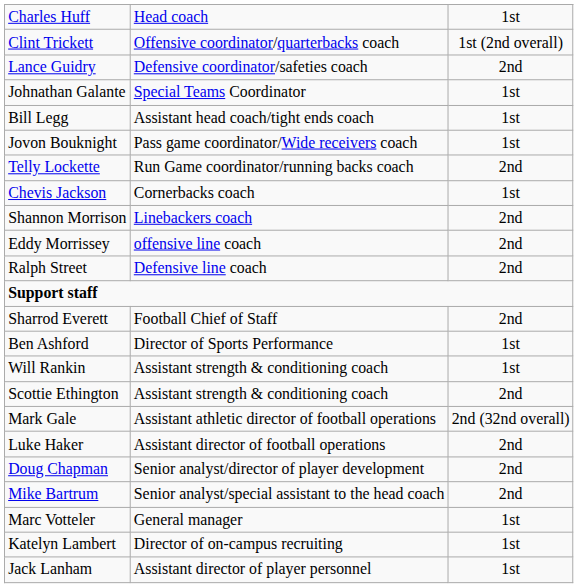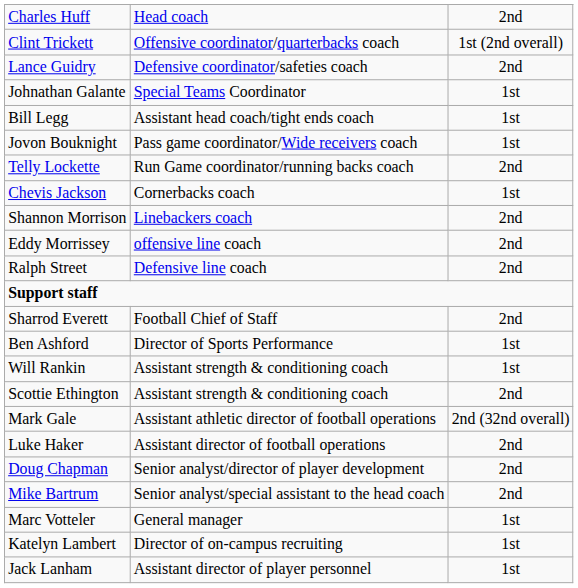Charles Huff | column 3: 1st -> 2nd
